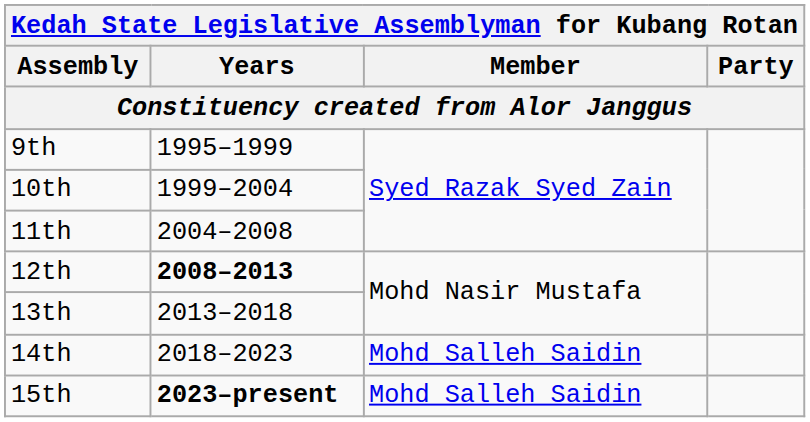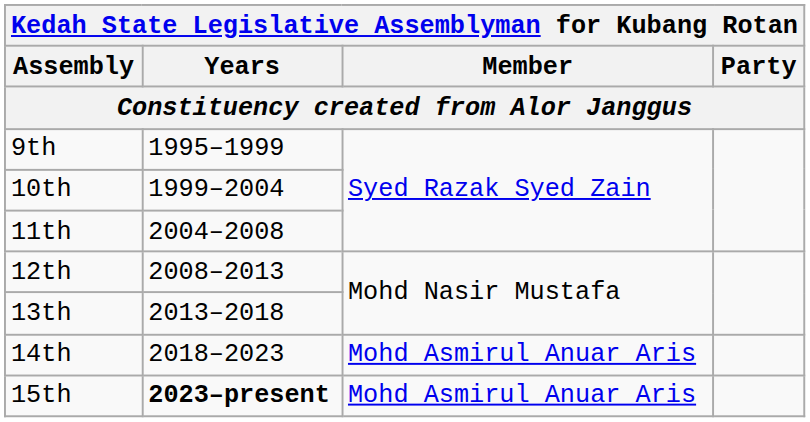12th | Years: bold -> normal
14th | Member: Mohd Salleh Saidin -> Mohd Asmirul Anuar Aris
15th | Member: Mohd Salleh Saidin -> Mohd Asmirul Anuar Aris
